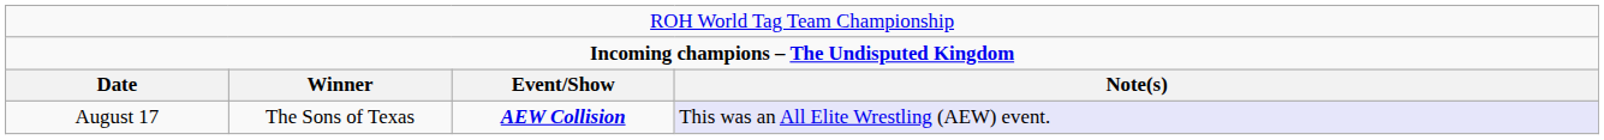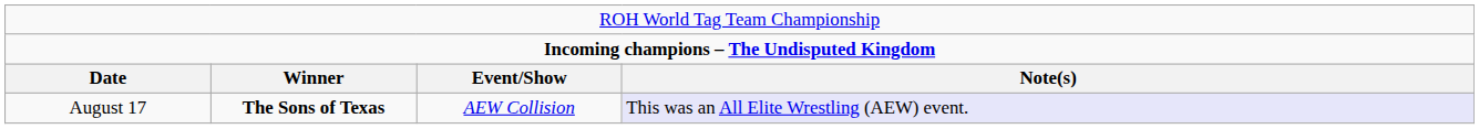August 17 | column 2: normal -> bold
August 17 | column 3: bold -> normal
